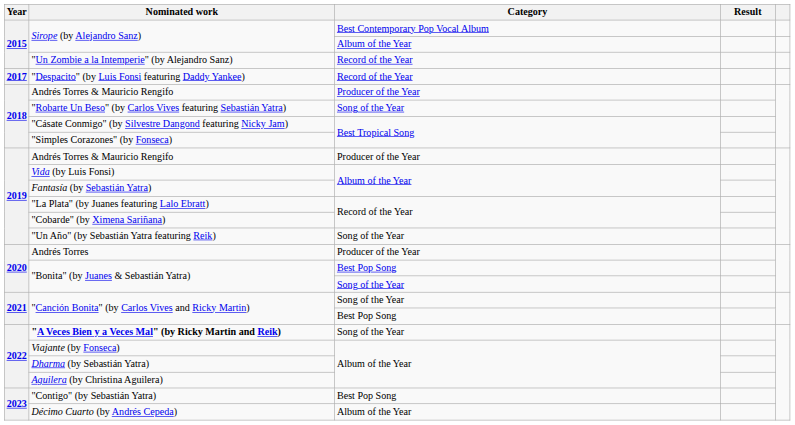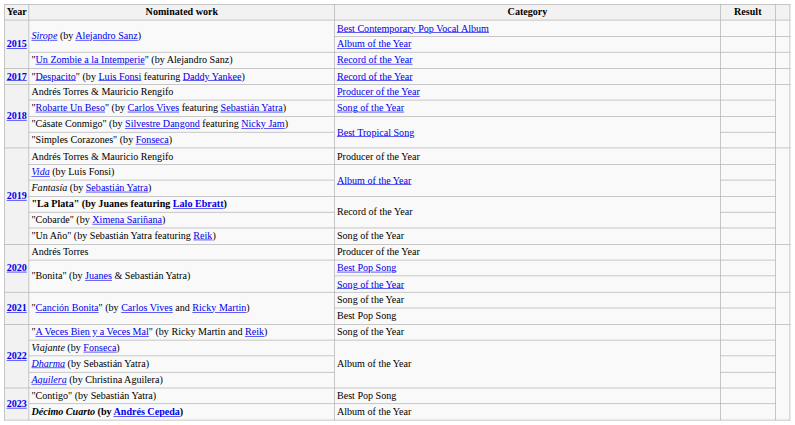"La Plata" (by Juanes featuring Lalo Ebratt) | Nominated work: normal -> bold
"A Veces Bien y a Veces Mal" (by Ricky Martin and Reik) | Nominated work: bold -> normal
Décimo Cuarto (by Andrés Cepeda) | Nominated work: normal -> bold
